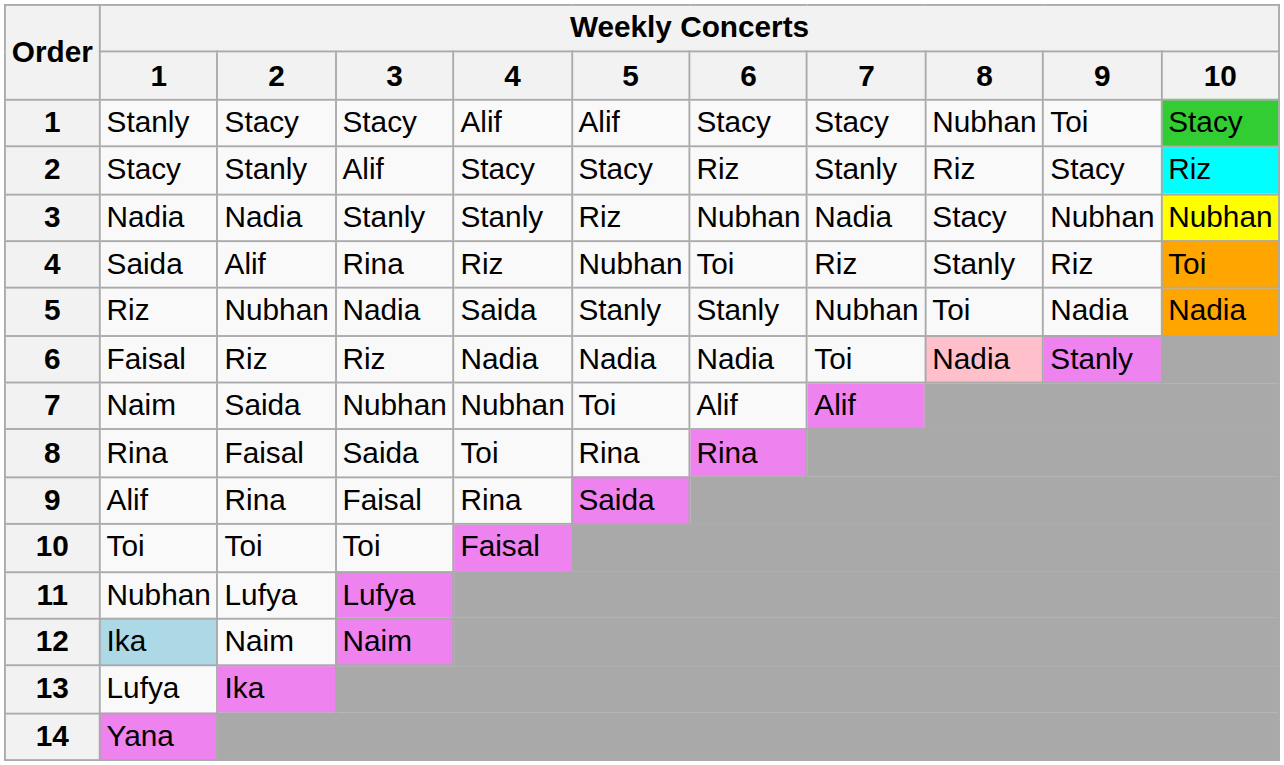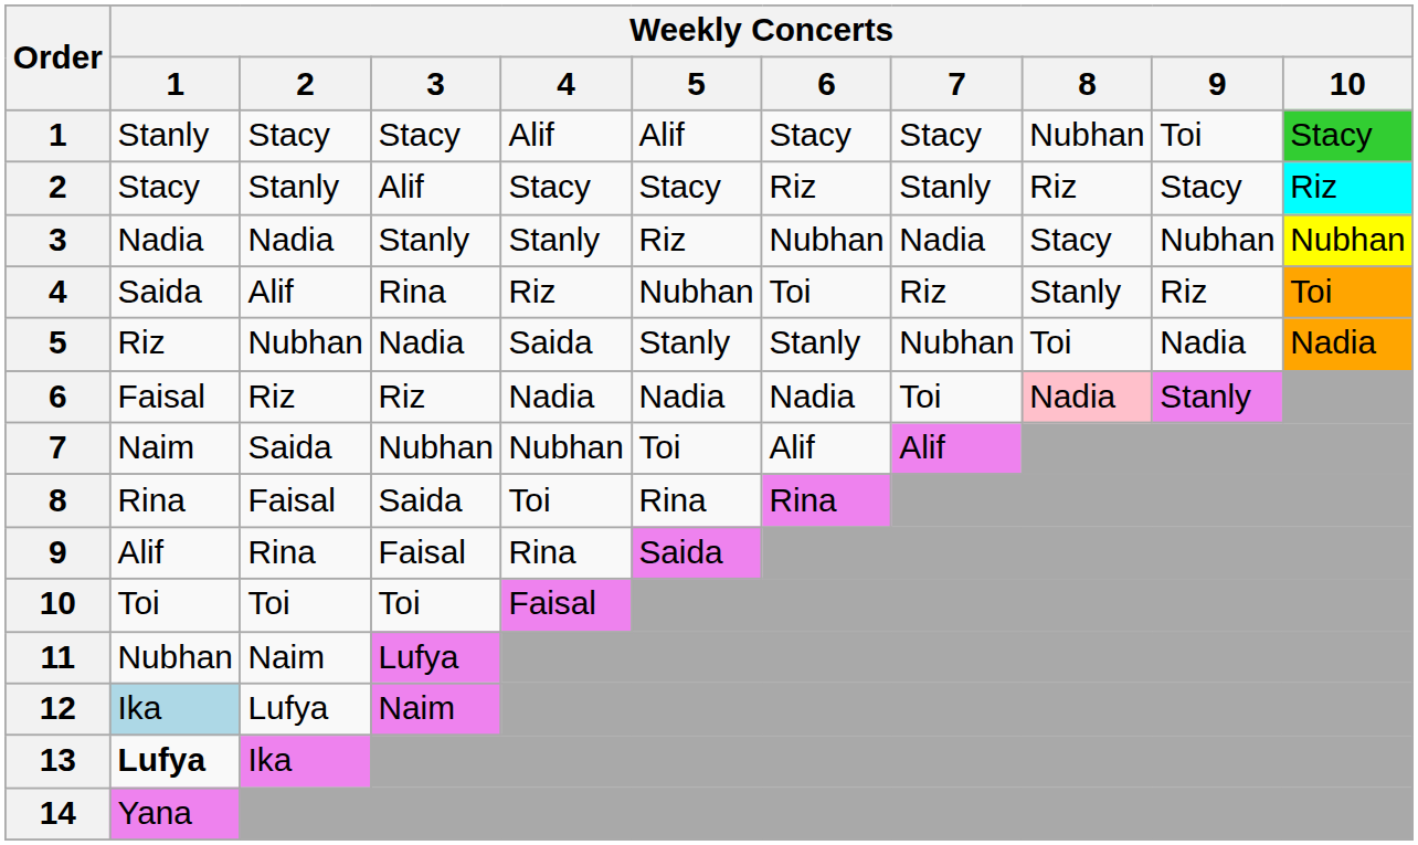11 | Weekly Concerts / 2: Lufya -> Naim
12 | Weekly Concerts / 2: Naim -> Lufya
13 | Weekly Concerts / 1: normal -> bold
